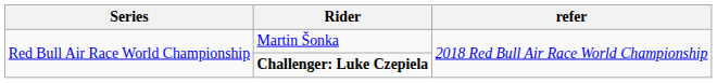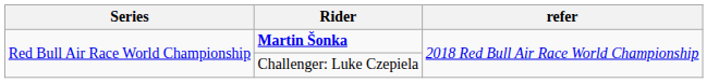Martin Šonka | Rider: normal -> bold
Challenger: Luke Czepiela | Rider: bold -> normal
